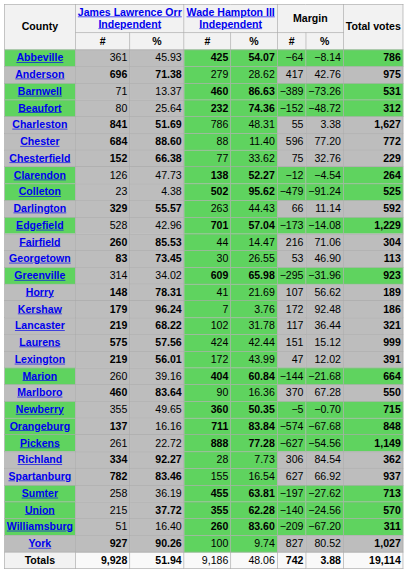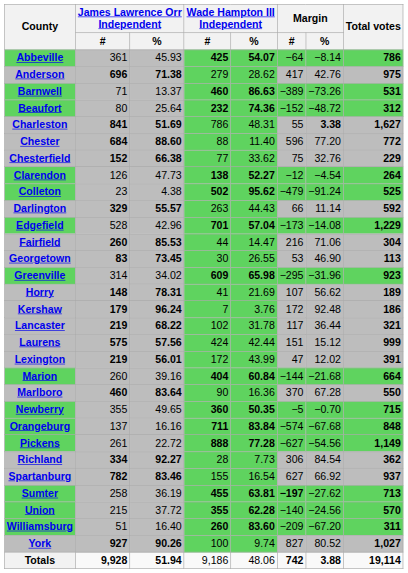Charleston | Margin / %: normal -> bold
Orangeburg | James Lawrence Orr Independent / #: bold -> normal
Sumter | Margin / #: normal -> bold
Union | James Lawrence Orr Independent / %: bold -> normal
